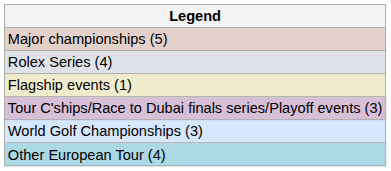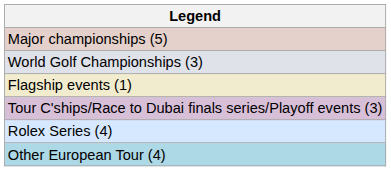row 3 | column 1: Rolex Series (4) -> World Golf Championships (3)
row 6 | column 1: World Golf Championships (3) -> Rolex Series (4)
